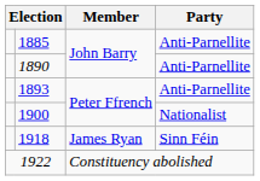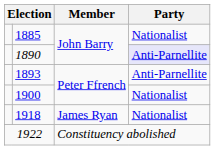1885 | Party: Anti-Parnellite -> Nationalist
1890 | Party: no background -> lavender background
1918 | Party: Sinn Féin -> Nationalist
